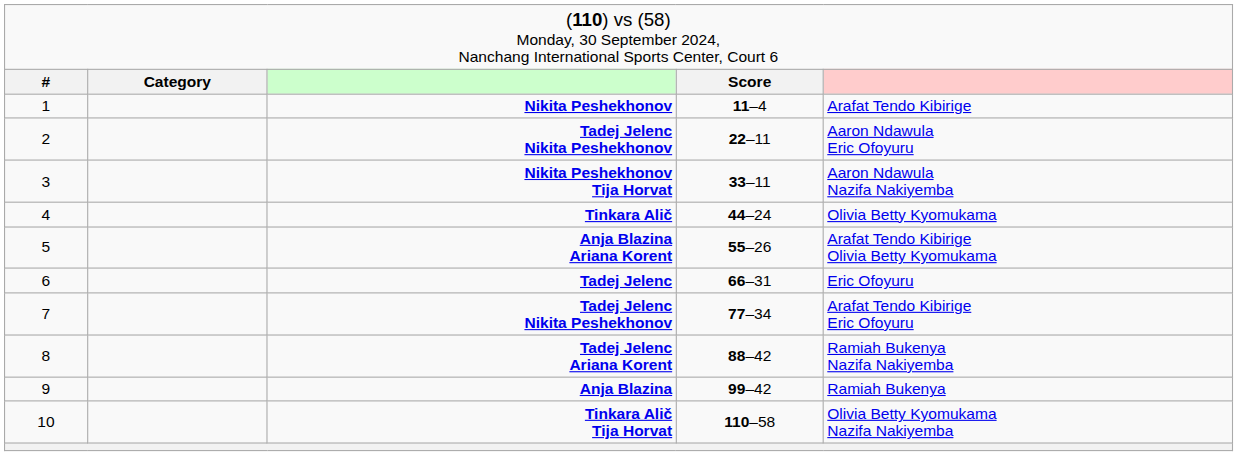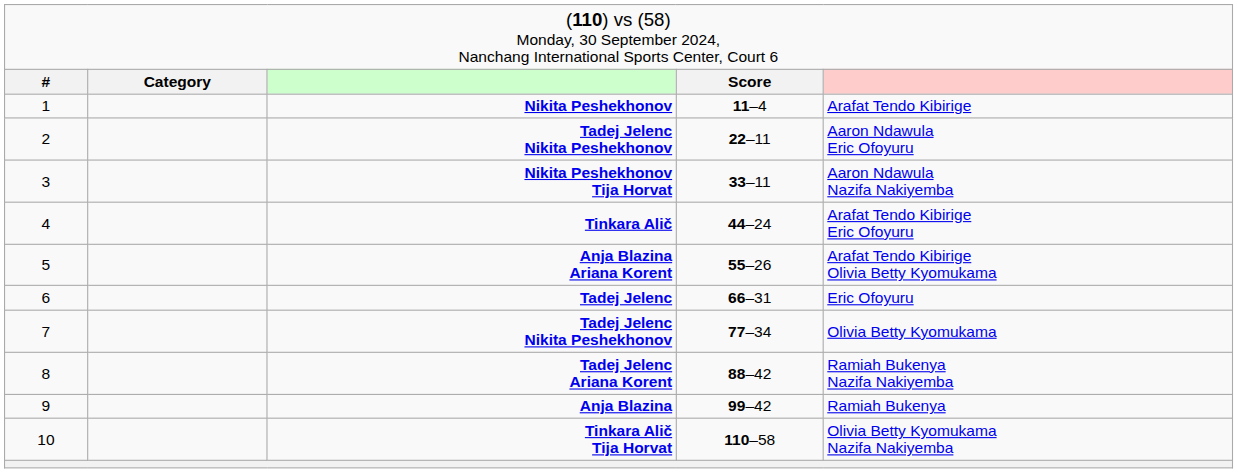Tinkara Alič | column 5: Olivia Betty Kyomukama -> Arafat Tendo Kibirige Eric Ofoyuru
7 / Tadej Jelenc Nikita Peshekhonov | column 5: Arafat Tendo Kibirige Eric Ofoyuru -> Olivia Betty Kyomukama
